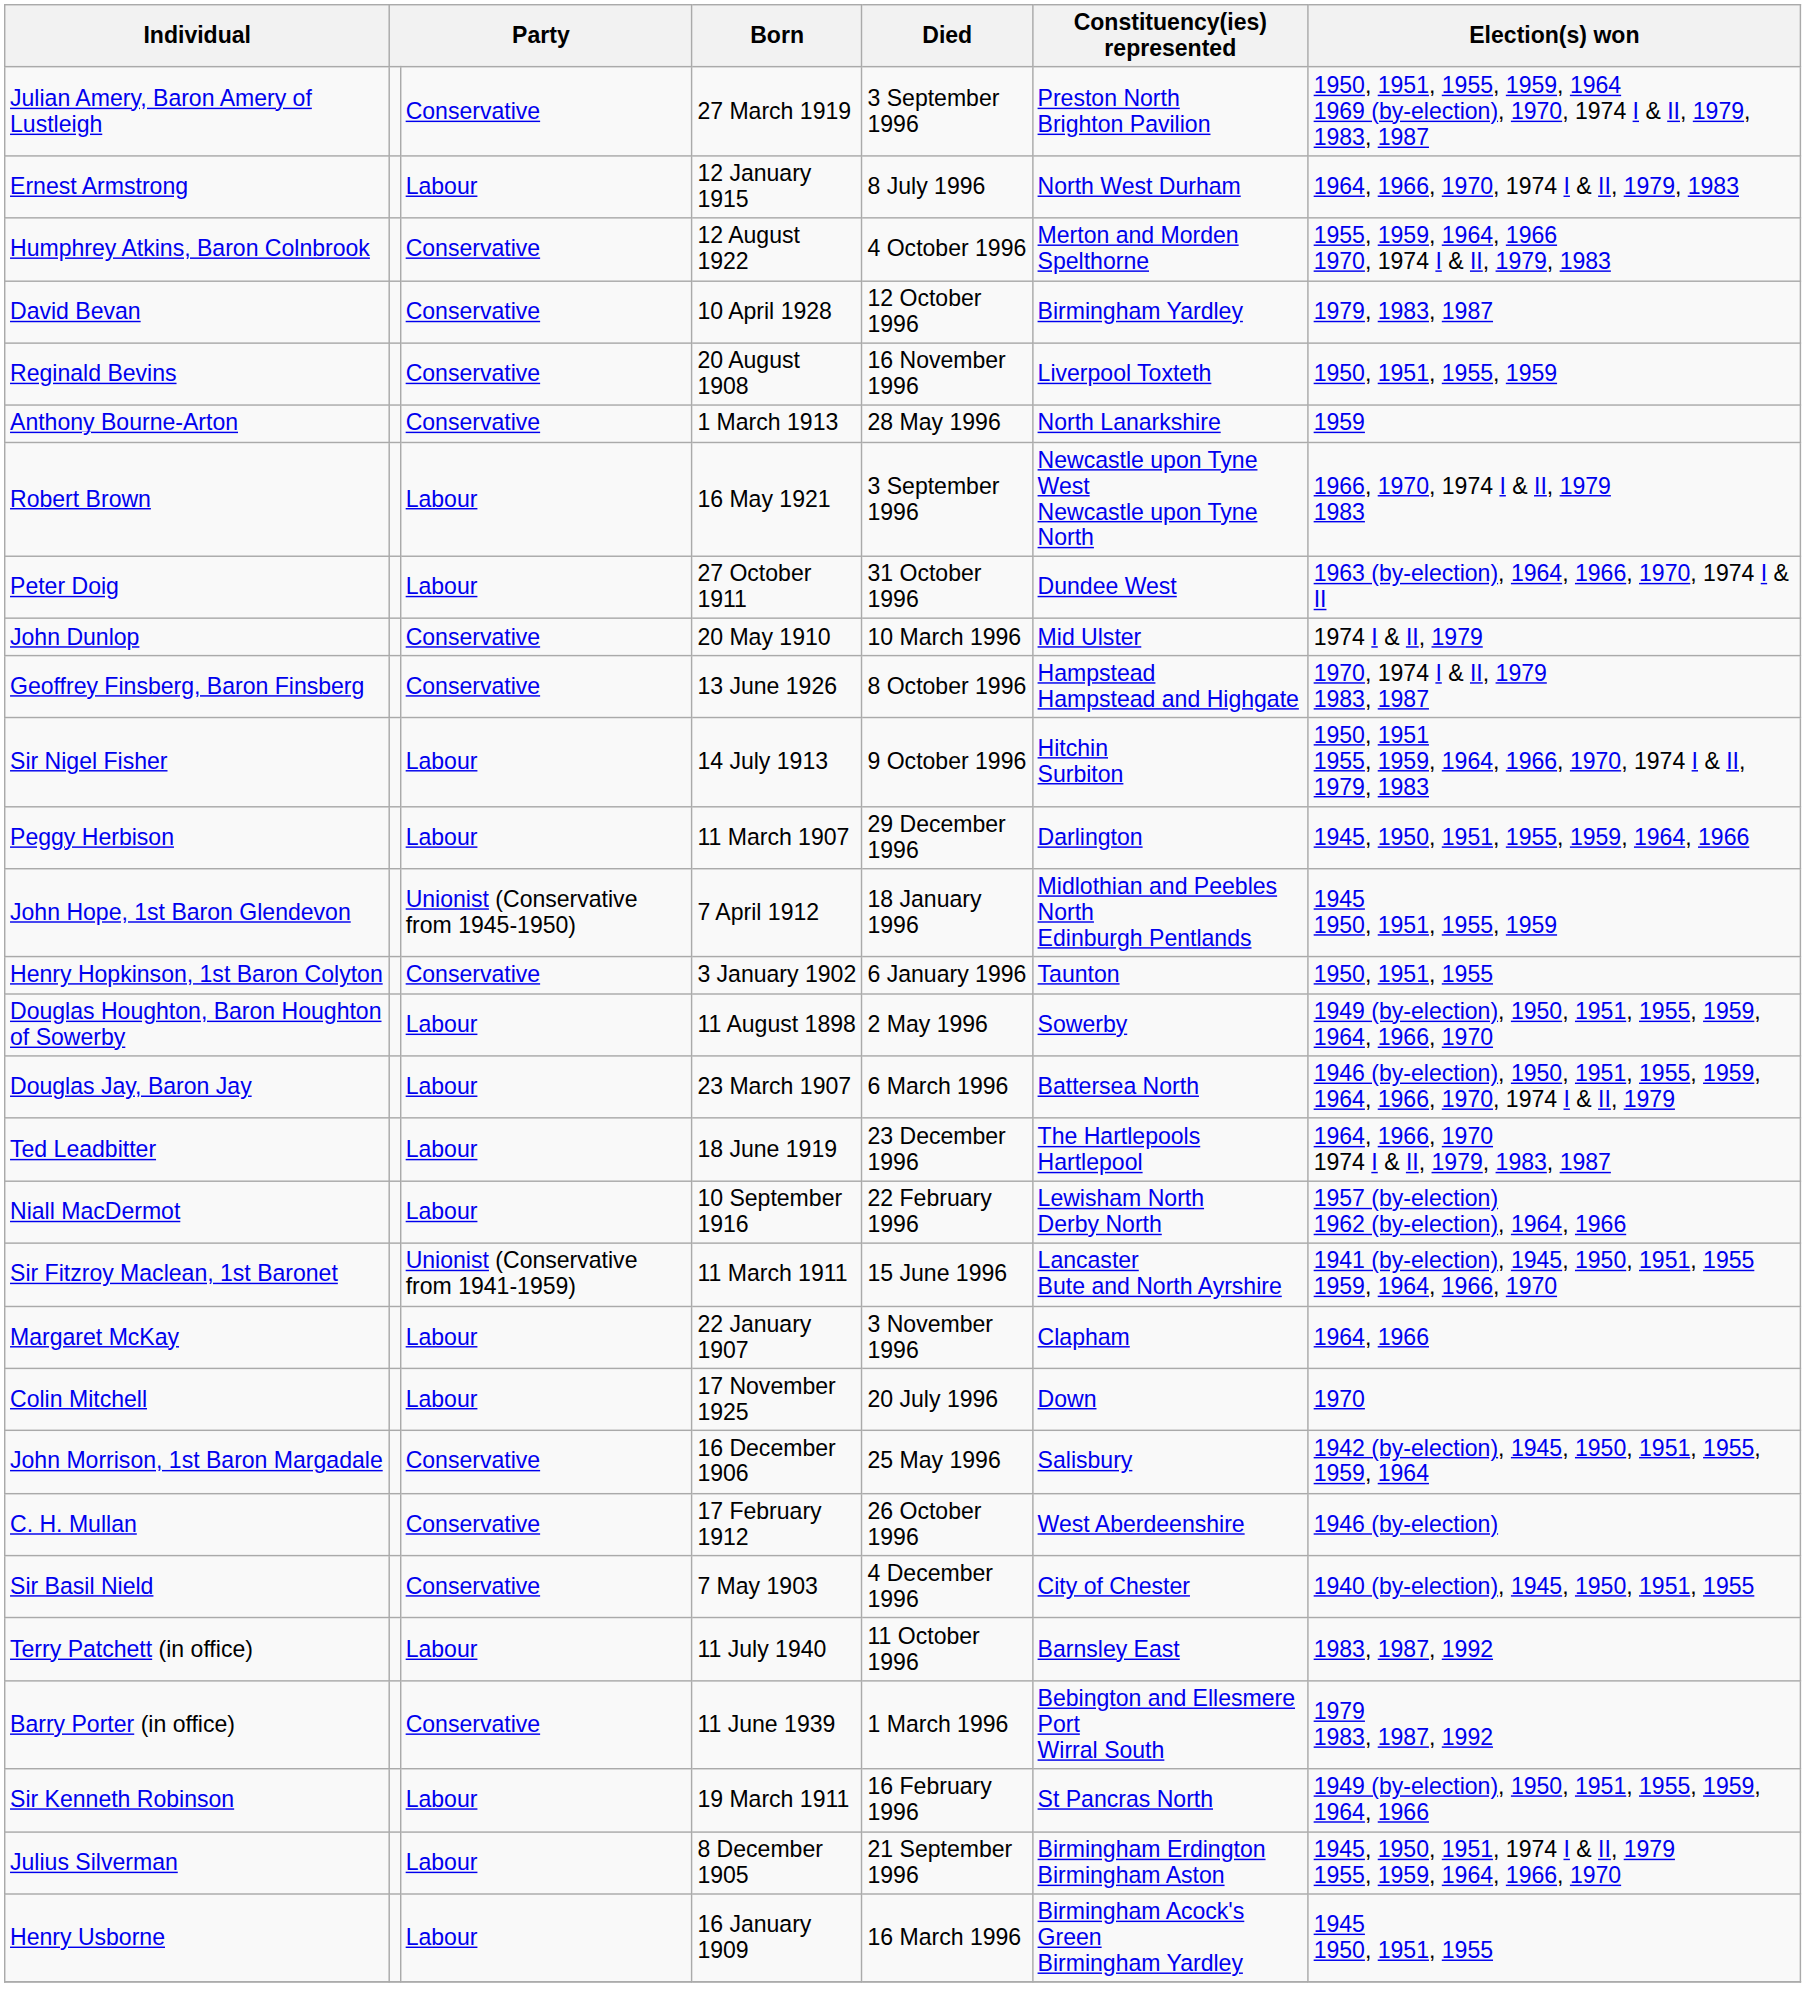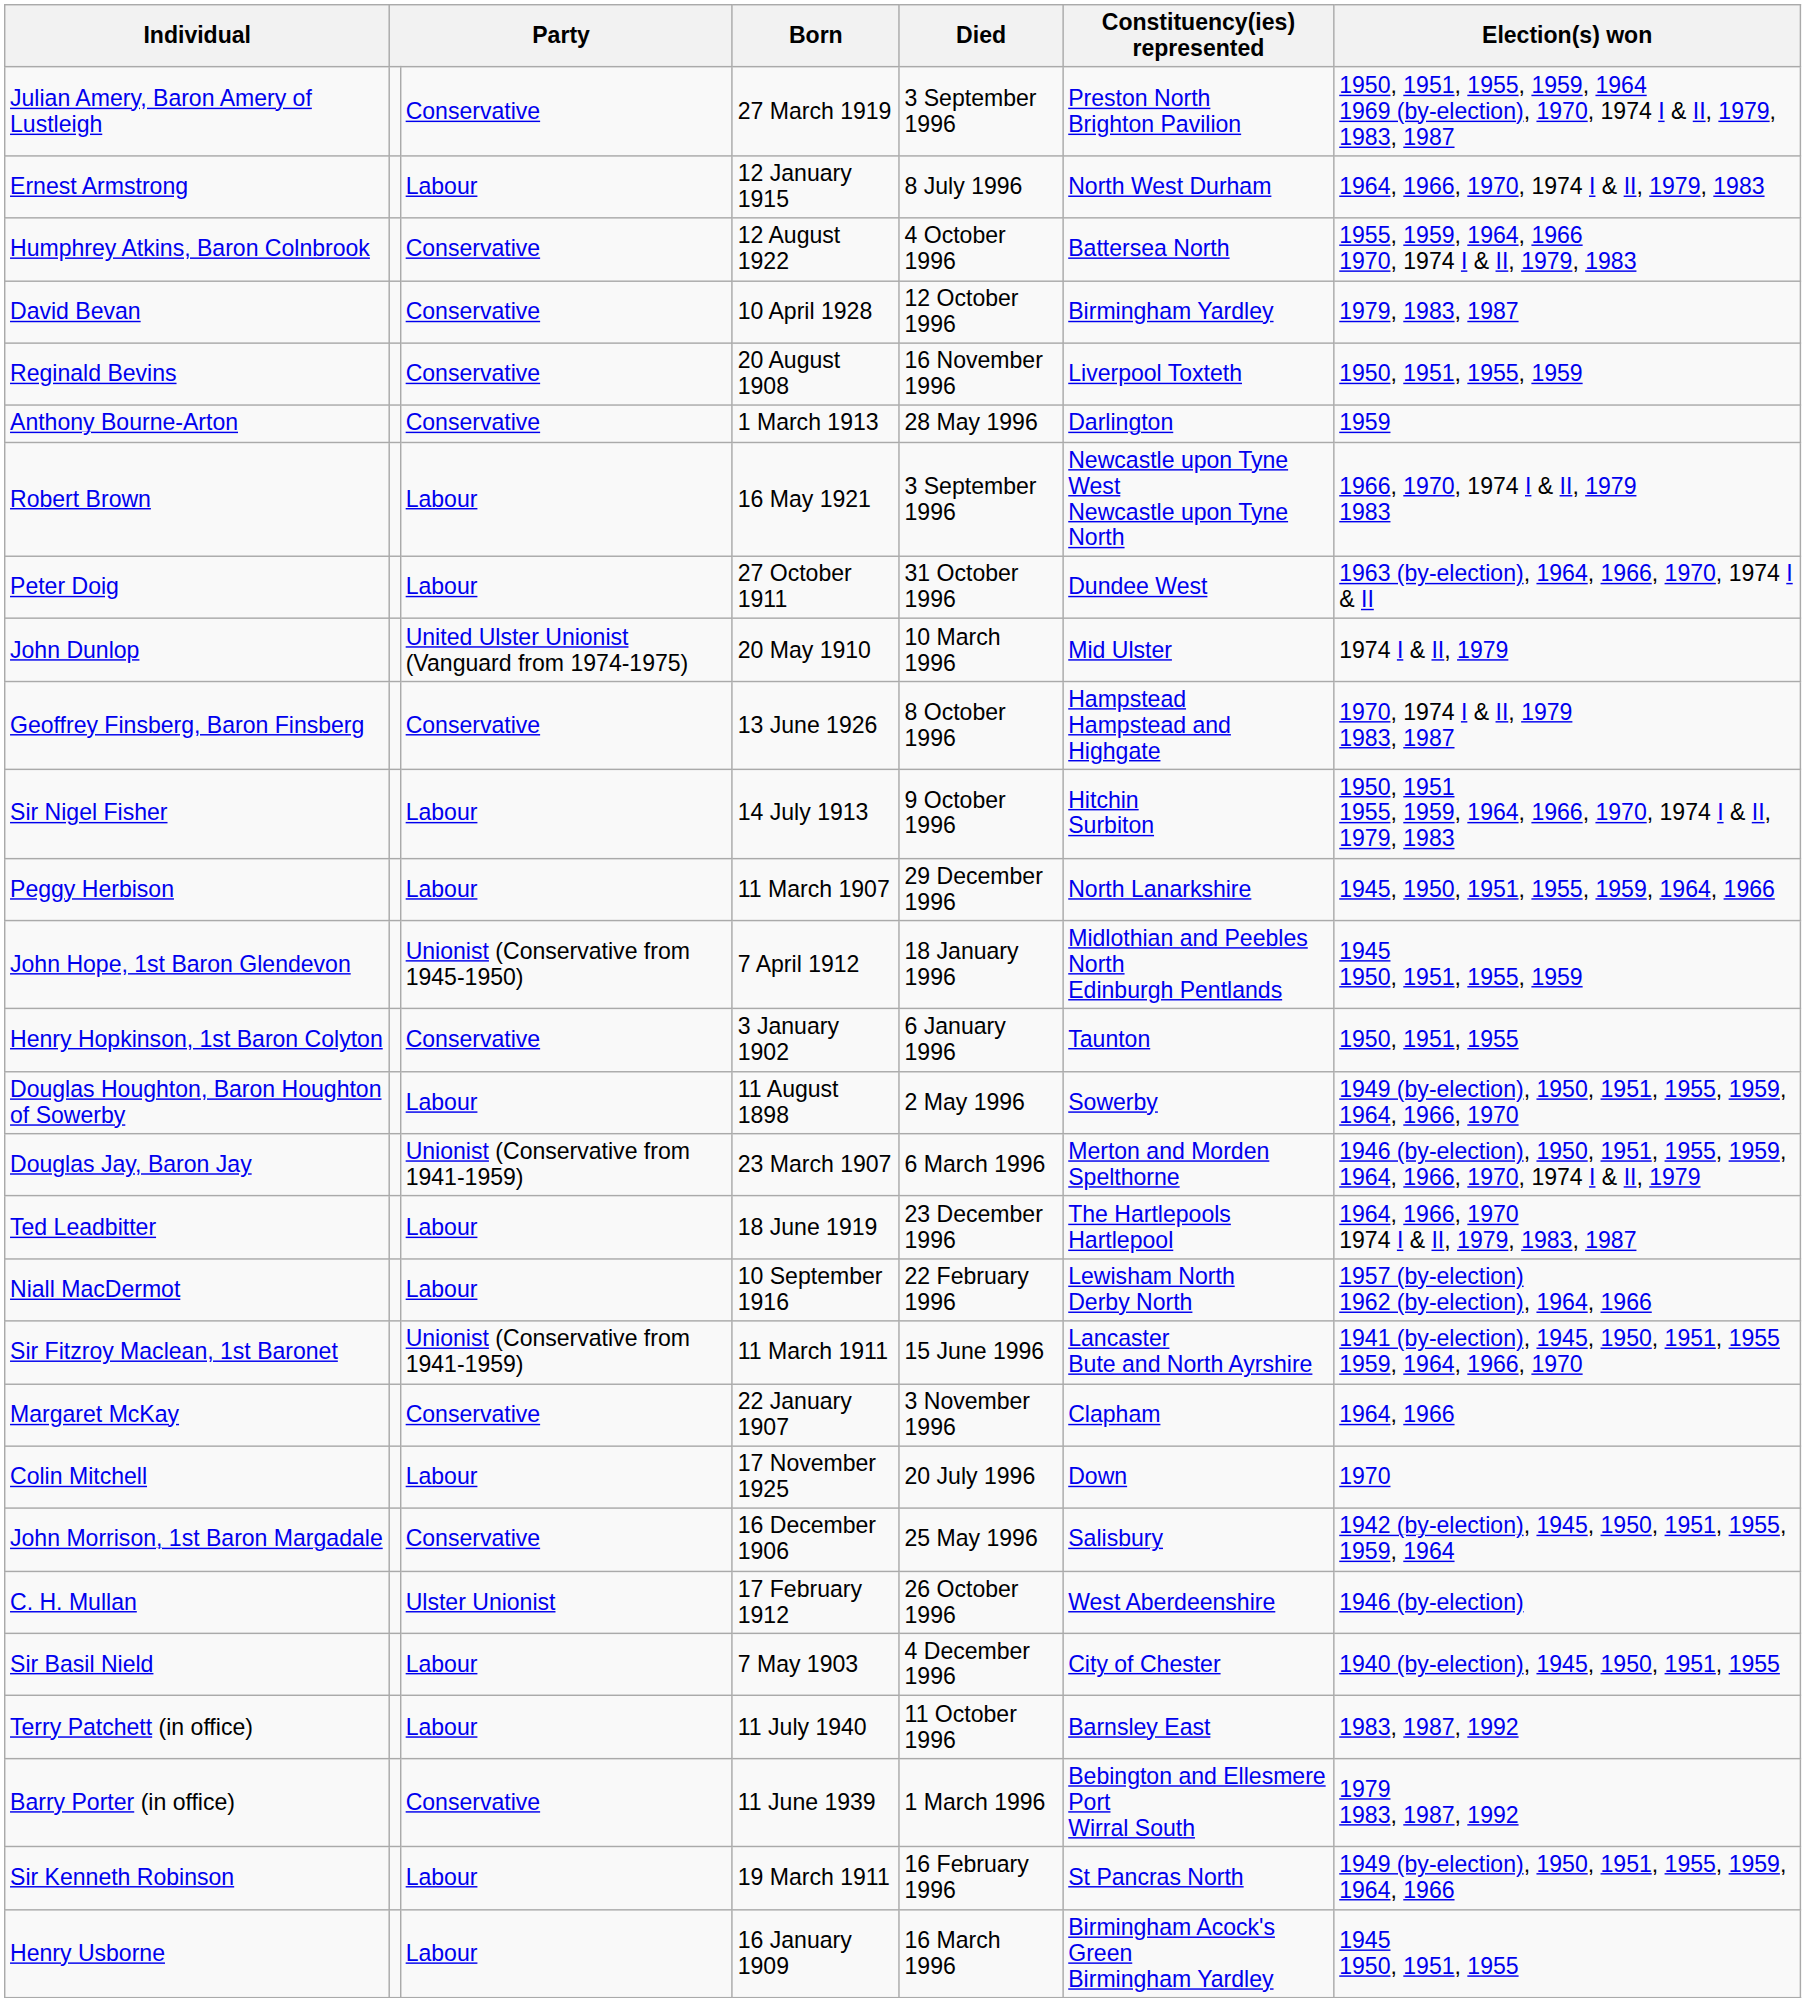Humphrey Atkins, Baron Colnbrook | Constituency(ies) represented: Merton and Morden Spelthorne -> Battersea North
Anthony Bourne-Arton | Constituency(ies) represented: North Lanarkshire -> Darlington
John Dunlop | column 3: Conservative -> United Ulster Unionist (Vanguard from 1974-1975)
Peggy Herbison | Constituency(ies) represented: Darlington -> North Lanarkshire
Douglas Jay, Baron Jay | column 3: Labour -> Unionist (Conservative from 1941-1959)
Douglas Jay, Baron Jay | Constituency(ies) represented: Battersea North -> Merton and Morden Spelthorne
Margaret McKay | column 3: Labour -> Conservative
C. H. Mullan | column 3: Conservative -> Ulster Unionist
Sir Basil Nield | column 3: Conservative -> Labour
- row: Julius Silverman | Labour | 8 December 1905 | 21 September 1996 | Birmingham Erdington Birmingham Aston | 1945, 1950, 1951, 1974 I & II, 1979 1955, 1959, 1964, 1966, 1970
